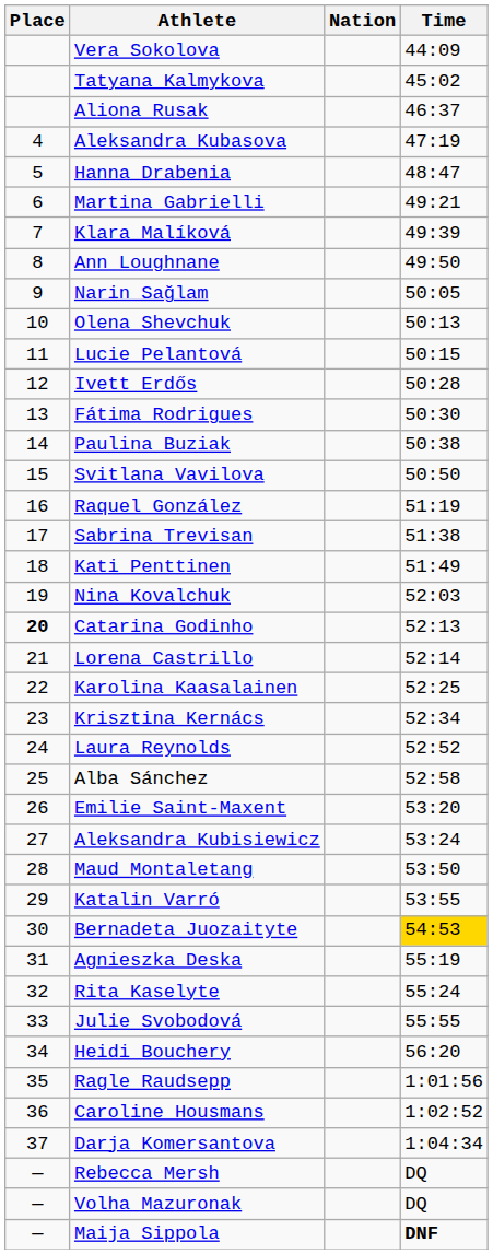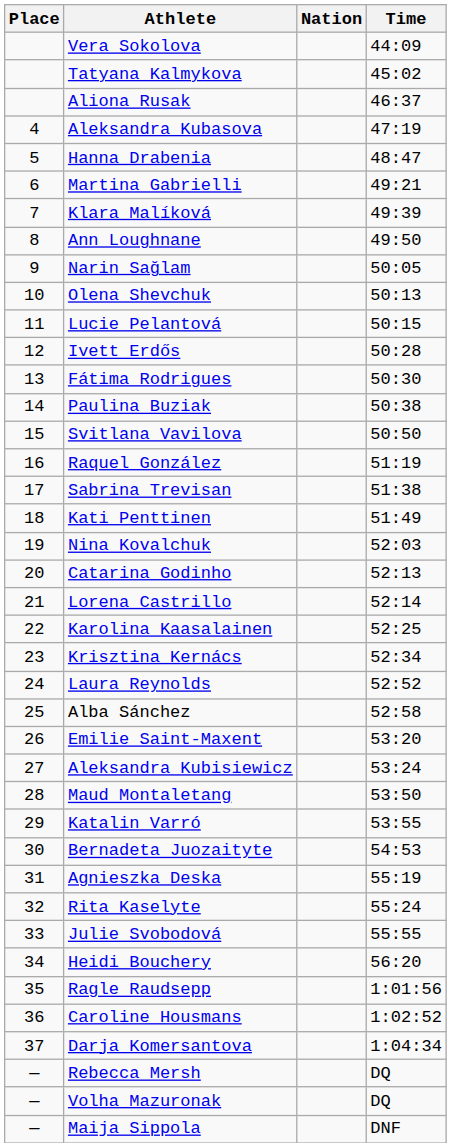Catarina Godinho | Place: bold -> normal
Bernadeta Juozaityte | Time: gold background -> no background
Maija Sippola | Time: bold -> normal
